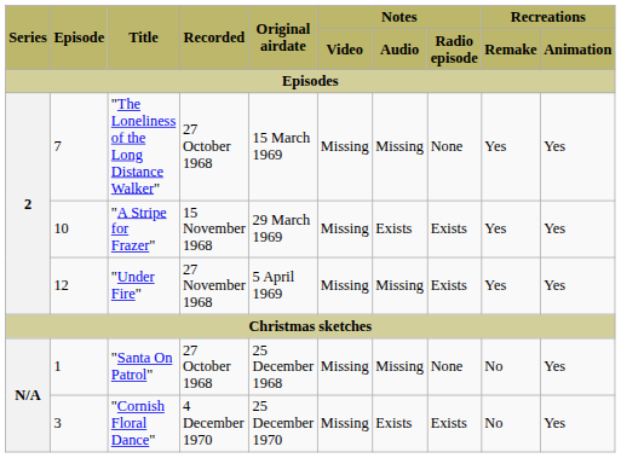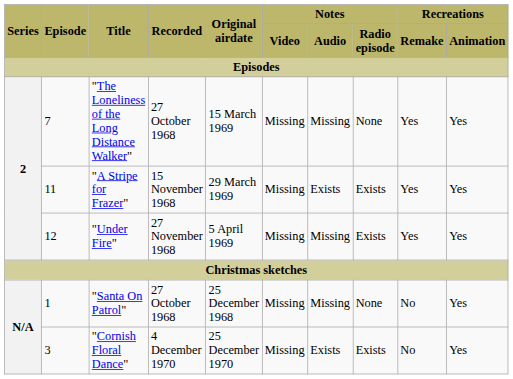"A Stripe for Frazer" | Episode: 10 -> 11
